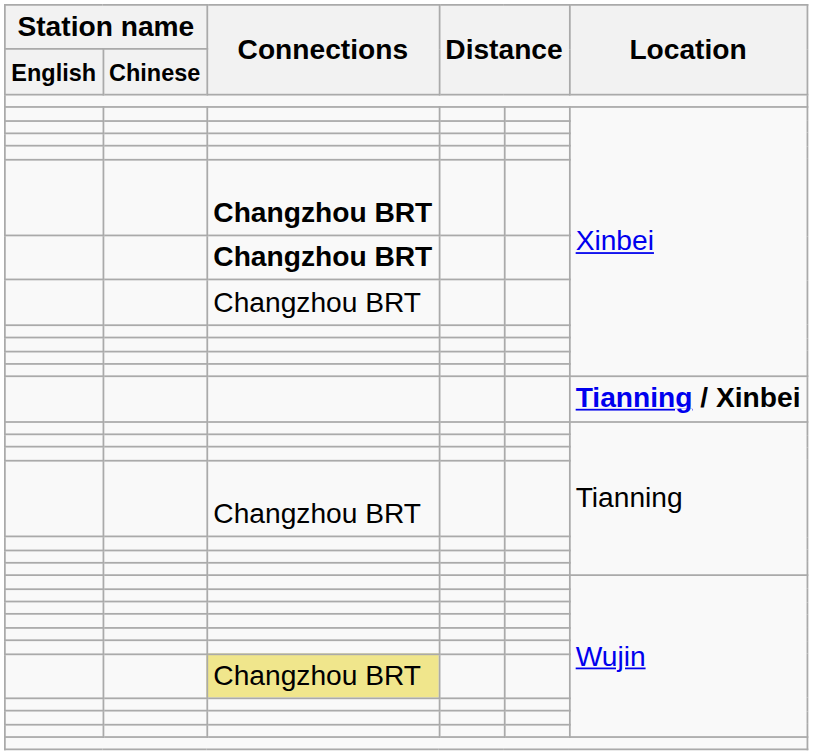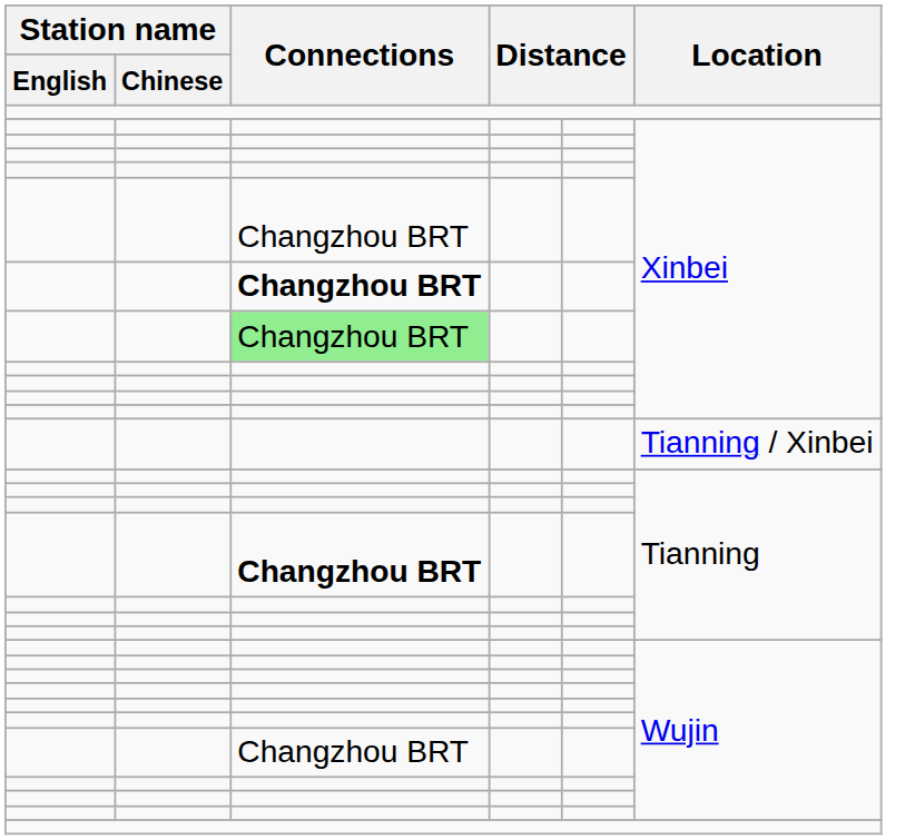row 8 | Connections: bold -> normal
row 10 | Connections: no background -> lightgreen background
row 15 | Location: bold -> normal
row 19 | Connections: normal -> bold
row 29 | Connections: khaki background -> no background
